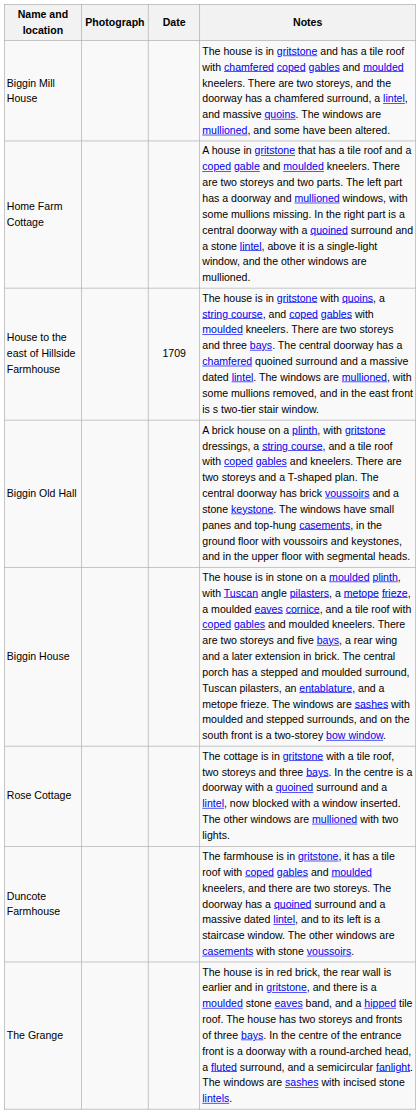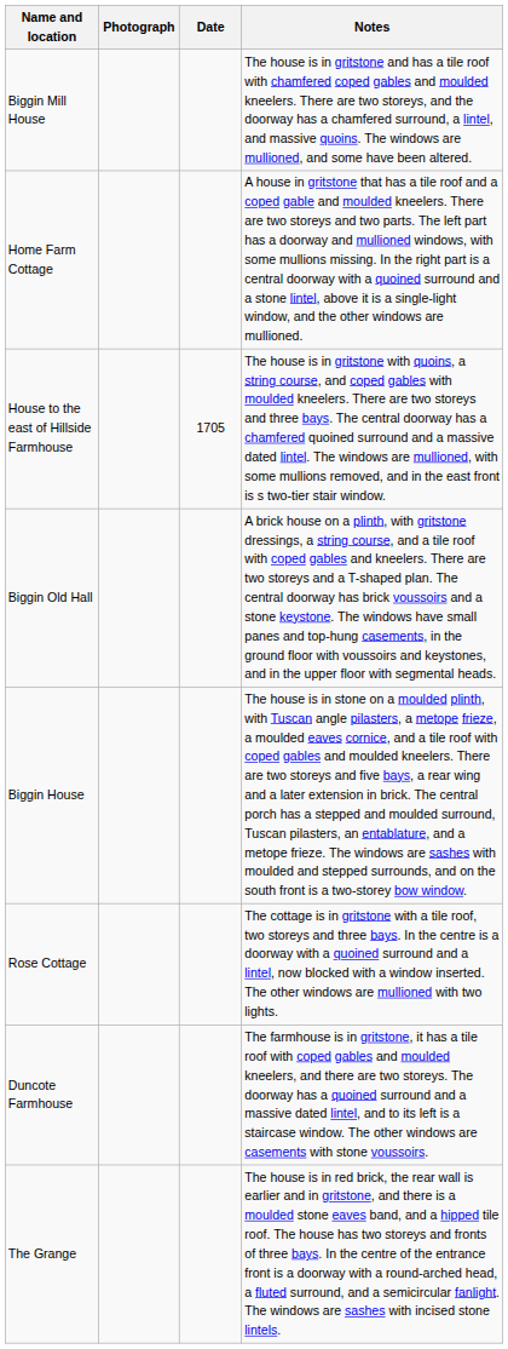House to the east of Hillside Farmhouse | Date: 1709 -> 1705
